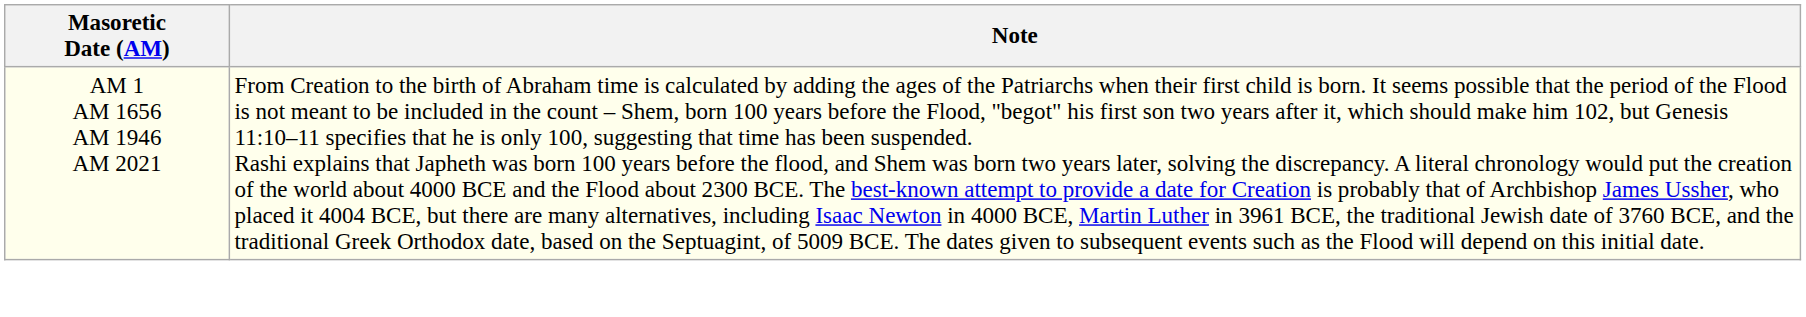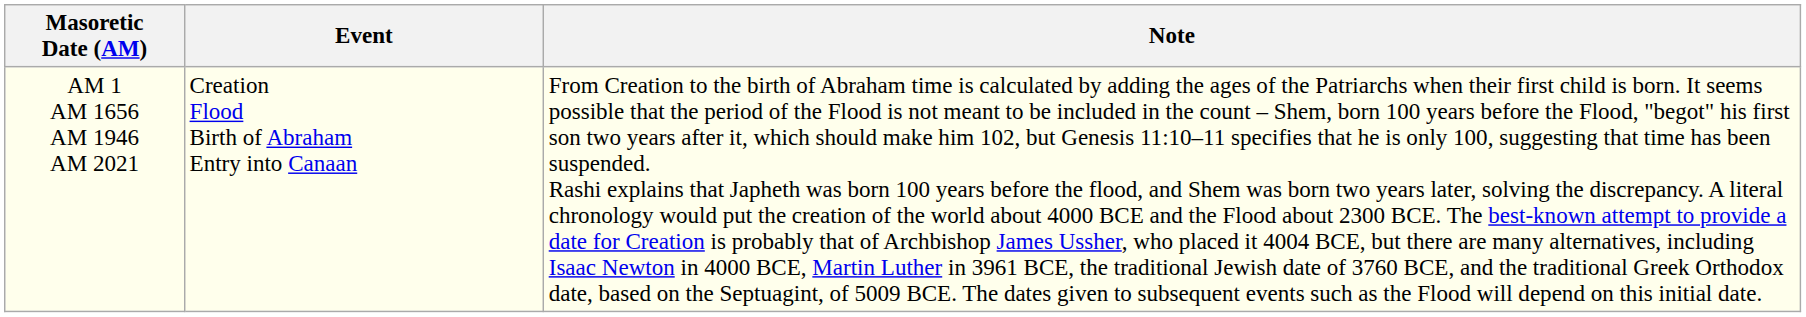+ column: Event | Creation Flood Birth of Abraham Entry into Canaan
